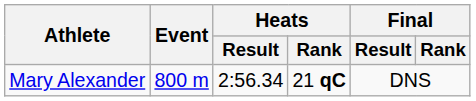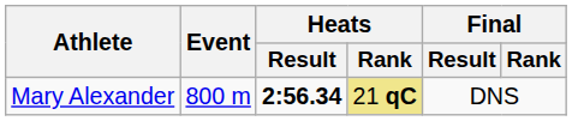Mary Alexander | Heats / Result: normal -> bold
Mary Alexander | Heats / Rank: no background -> khaki background
